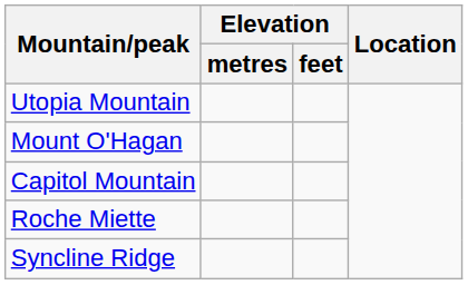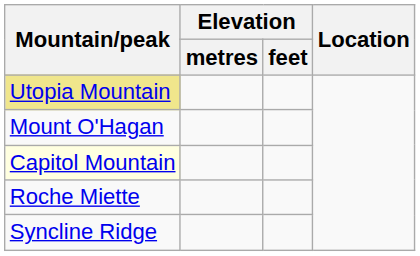Utopia Mountain | Mountain/peak: no background -> khaki background
Capitol Mountain | Mountain/peak: no background -> lightyellow background
